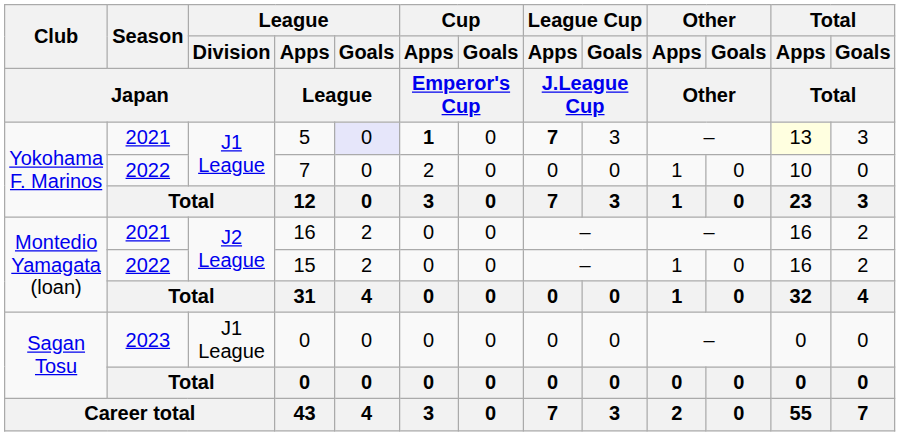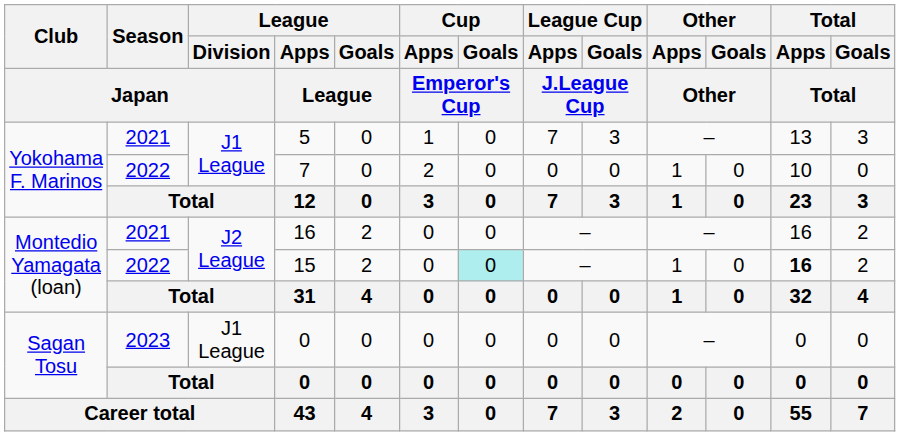5 | League / Goals / League: lavender background -> no background
5 | Cup / Apps / Emperor's Cup: bold -> normal
5 | League Cup / Apps / J.League Cup: bold -> normal
5 | Total / Apps / Total: lightyellow background -> no background
15 | Cup / Goals / Emperor's Cup: no background -> paleturquoise background
15 | Total / Apps / Total: normal -> bold
